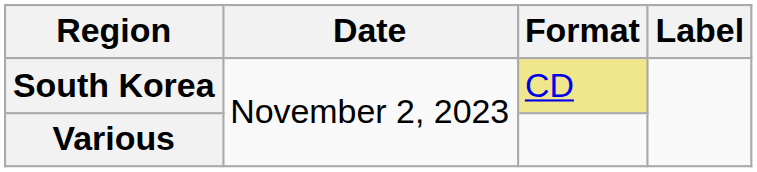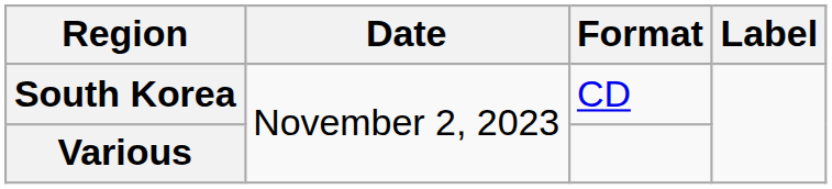South Korea | Format: khaki background -> no background
